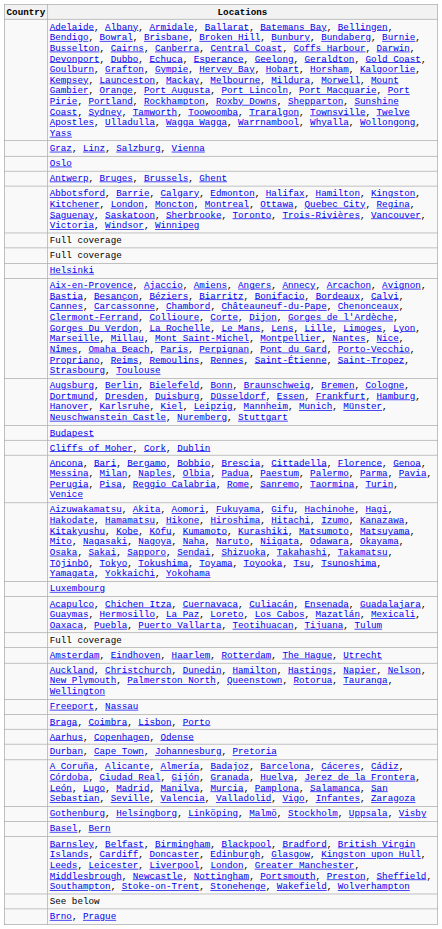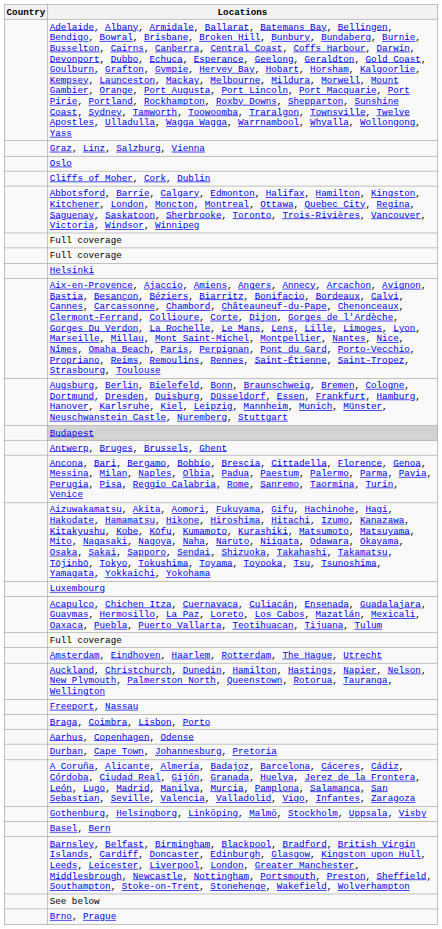row 5 | Locations: Antwerp, Bruges, Brussels, Ghent -> Cliffs of Moher, Cork, Dublin
row 12 | Locations: no background -> lightgrey background
row 13 | Locations: Cliffs of Moher, Cork, Dublin -> Antwerp, Bruges, Brussels, Ghent
